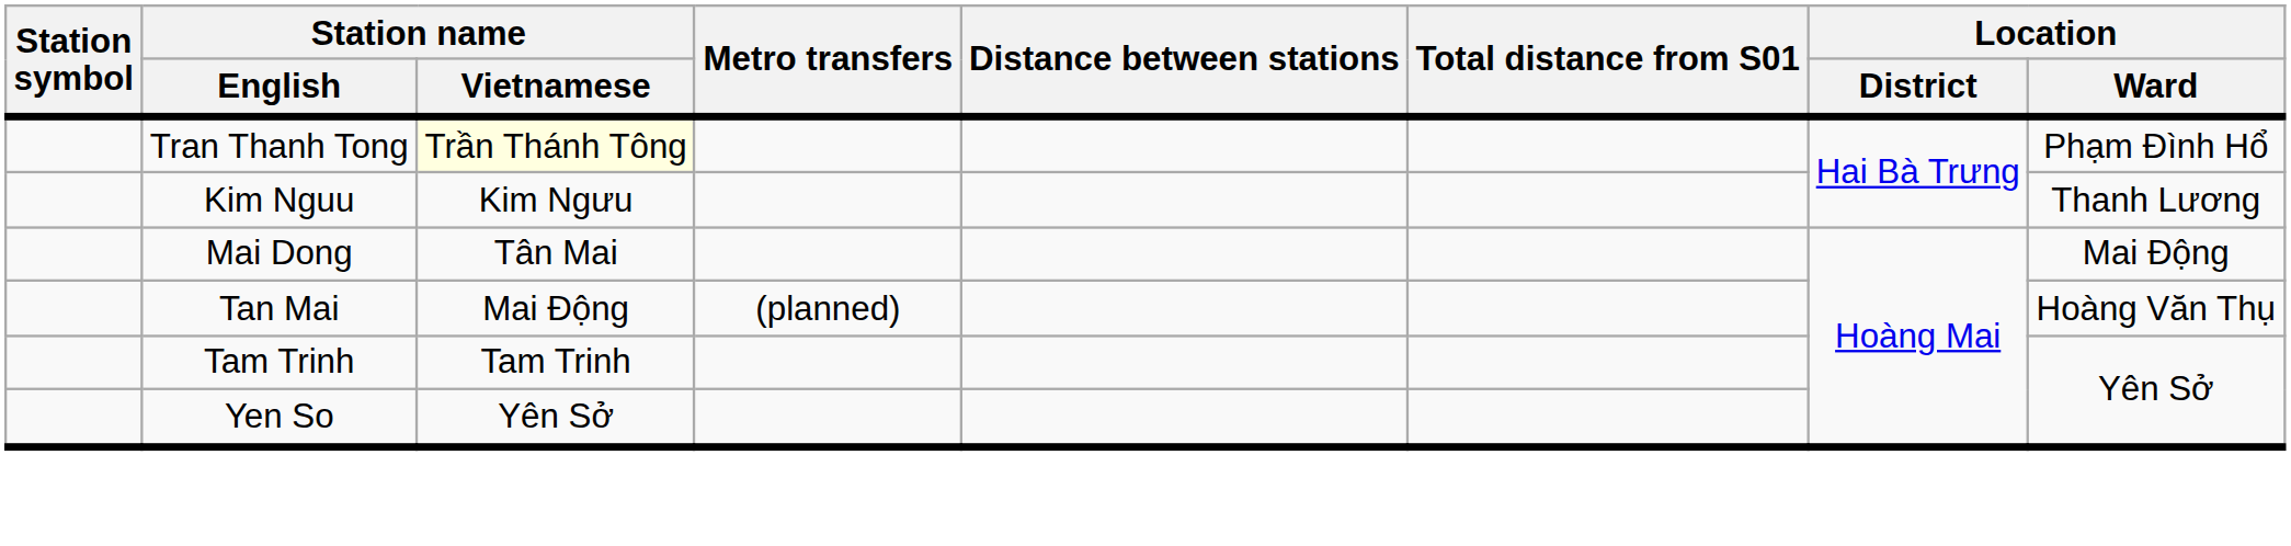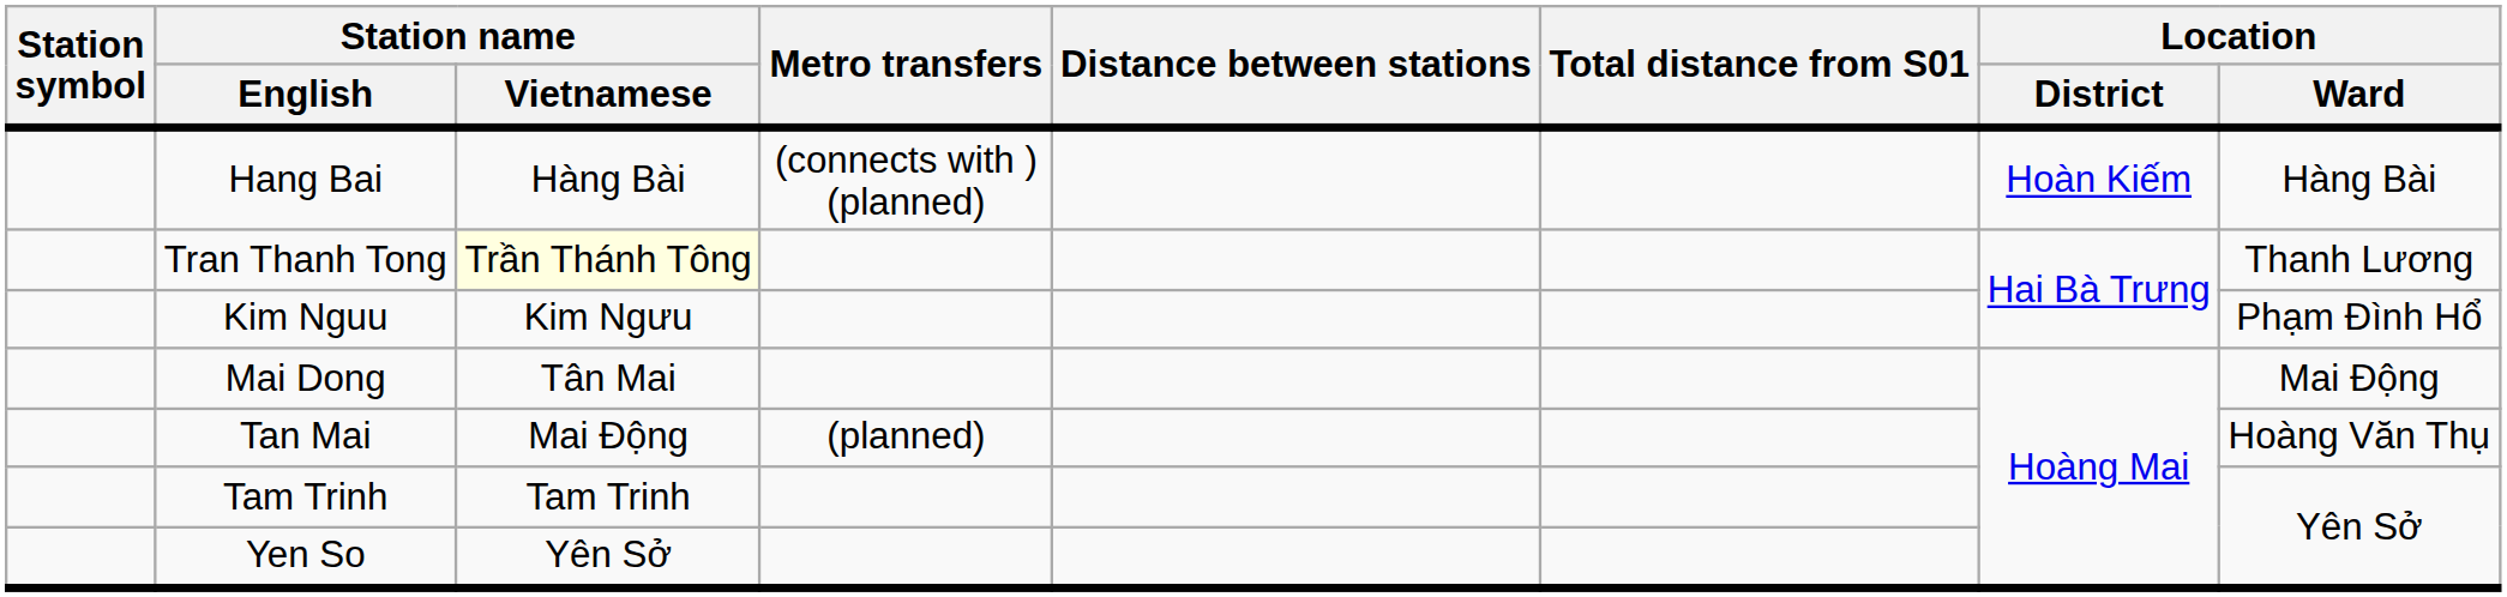+ row: Hang Bai | Hàng Bài | (connects with ) (planned) | Hoàn Kiếm | Hàng Bài
Tran Thanh Tong | Location / Ward: Phạm Đình Hổ -> Thanh Lương
Kim Nguu | Location / Ward: Thanh Lương -> Phạm Đình Hổ
